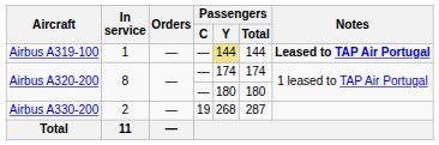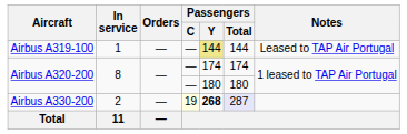Airbus A319-100 | Notes: bold -> normal
Airbus A330-200 | Passengers / C: no background -> lightyellow background
Airbus A330-200 | Passengers / Y: normal -> bold
Airbus A330-200 | Passengers / Total: no background -> lavender background
